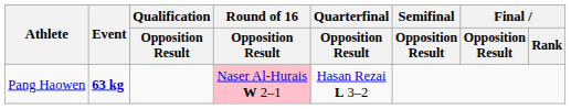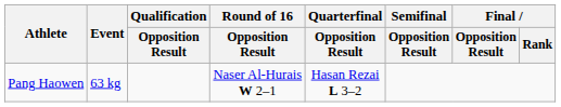Pang Haowen | Event: bold -> normal
Pang Haowen | Round of 16 / Opposition Result: pink background -> no background
